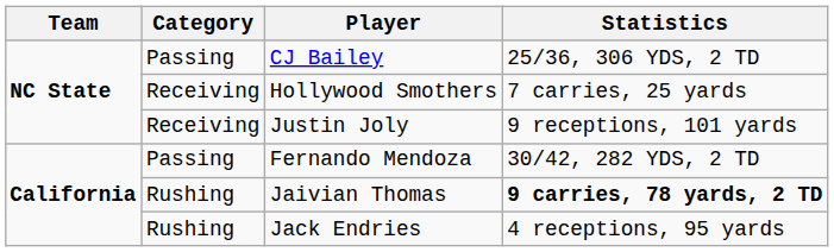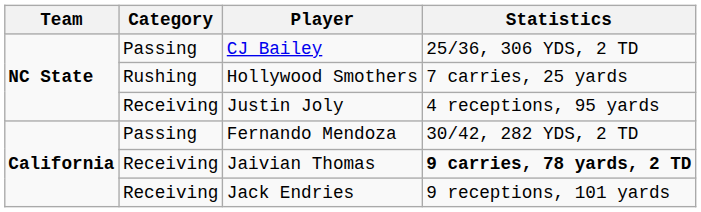Hollywood Smothers | Category: Receiving -> Rushing
Justin Joly | Statistics: 9 receptions, 101 yards -> 4 receptions, 95 yards
Jaivian Thomas | Category: Rushing -> Receiving
Jack Endries | Category: Rushing -> Receiving
Jack Endries | Statistics: 4 receptions, 95 yards -> 9 receptions, 101 yards
